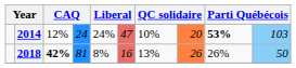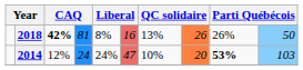rows swapped: 2018 <-> 2014
